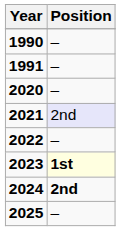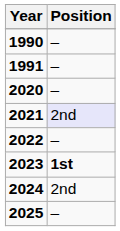2023 | Position: lightyellow background -> no background
2024 | Position: bold -> normal
